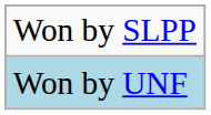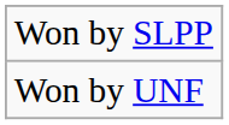row 2 | column 1: lightblue background -> no background
